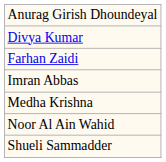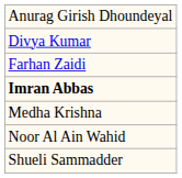row 4 | column 1: normal -> bold
